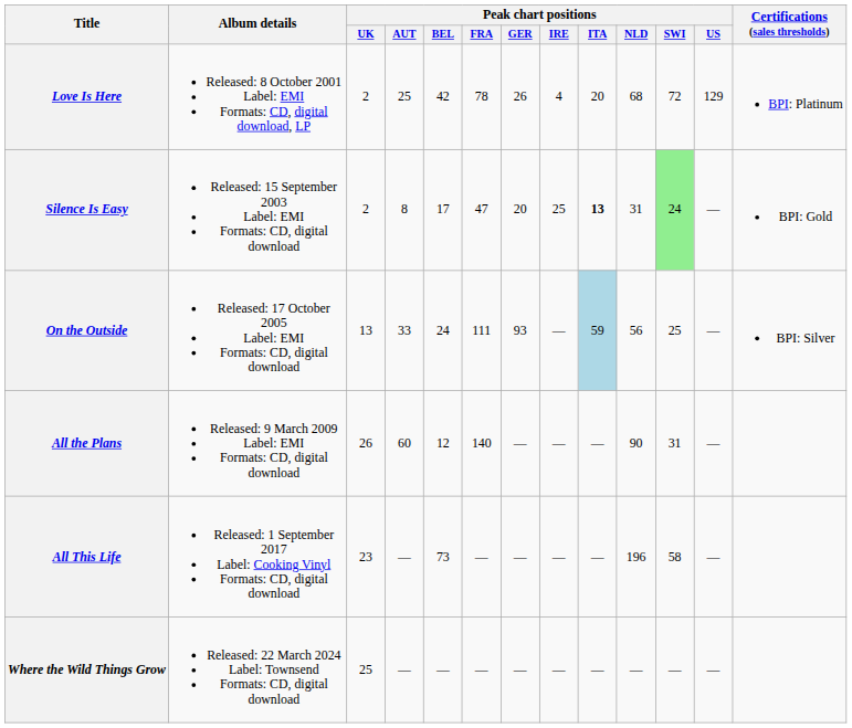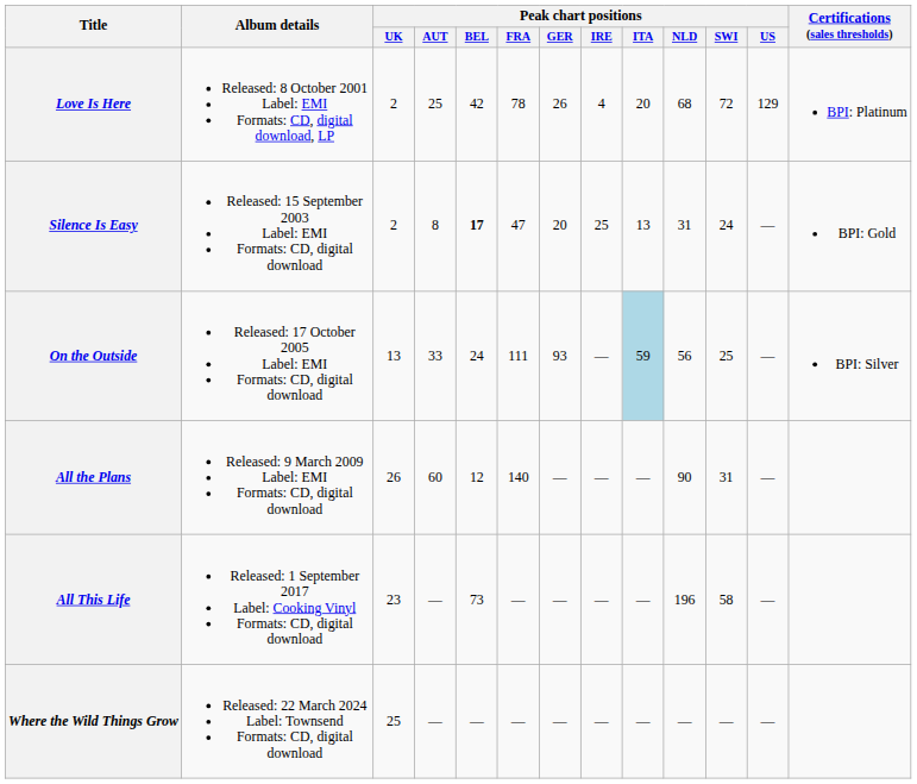Silence Is Easy | Peak chart positions / BEL: normal -> bold
Silence Is Easy | Peak chart positions / ITA: bold -> normal
Silence Is Easy | Peak chart positions / SWI: lightgreen background -> no background
